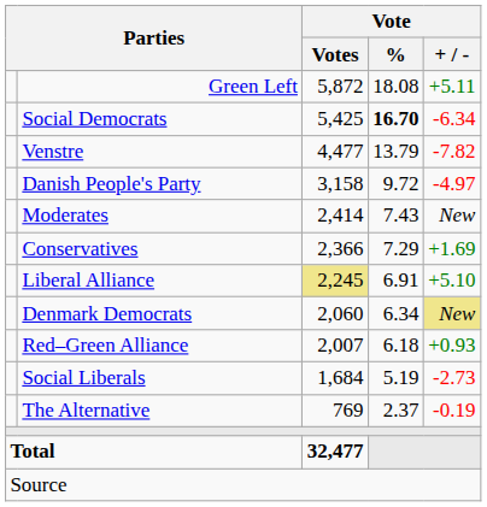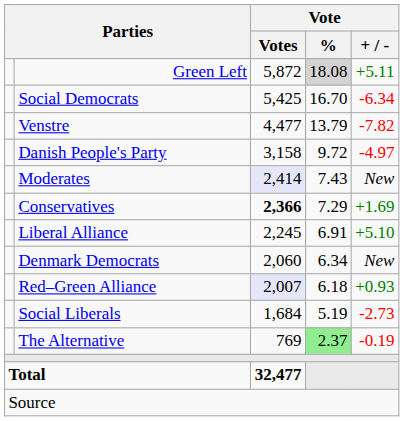Green Left | Vote / %: no background -> lightgrey background
Social Democrats | Vote / %: bold -> normal
Moderates | Vote / Votes: no background -> lavender background
Conservatives | Vote / Votes: normal -> bold
Liberal Alliance | Vote / Votes: khaki background -> no background
Denmark Democrats | Vote / + / -: khaki background -> no background
Red–Green Alliance | Vote / Votes: no background -> lavender background
The Alternative | Vote / %: no background -> lightgreen background
